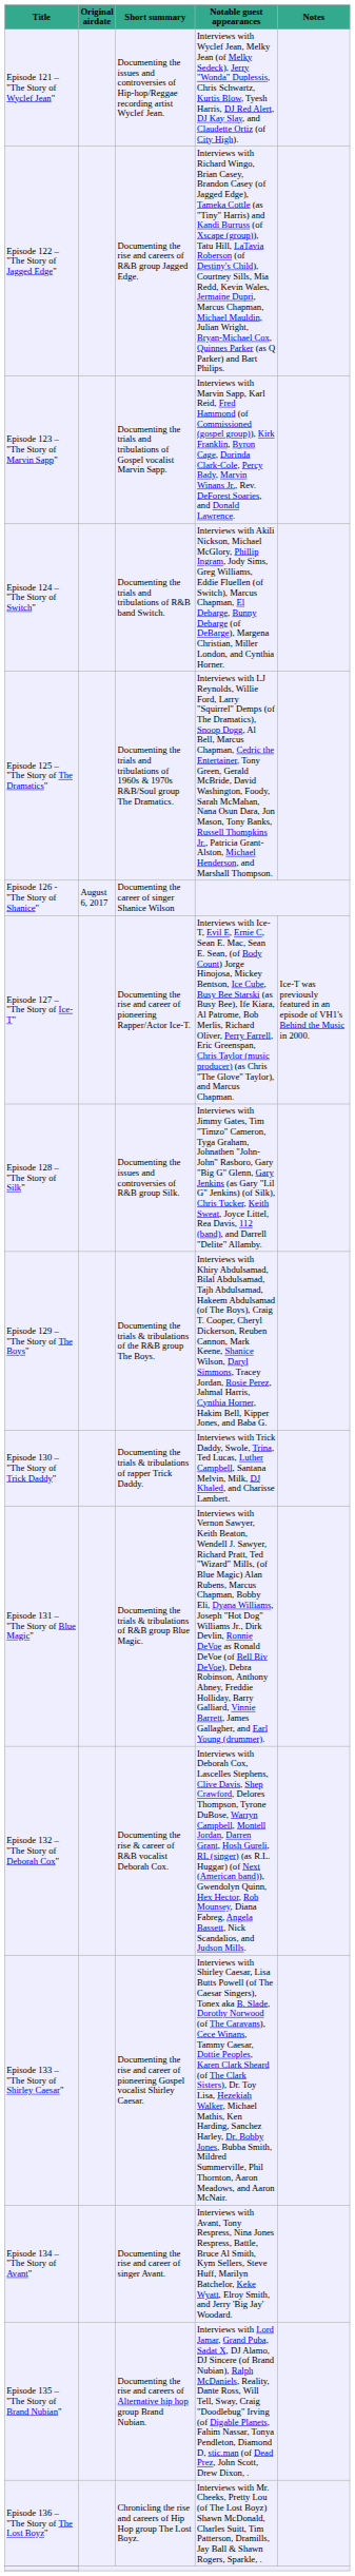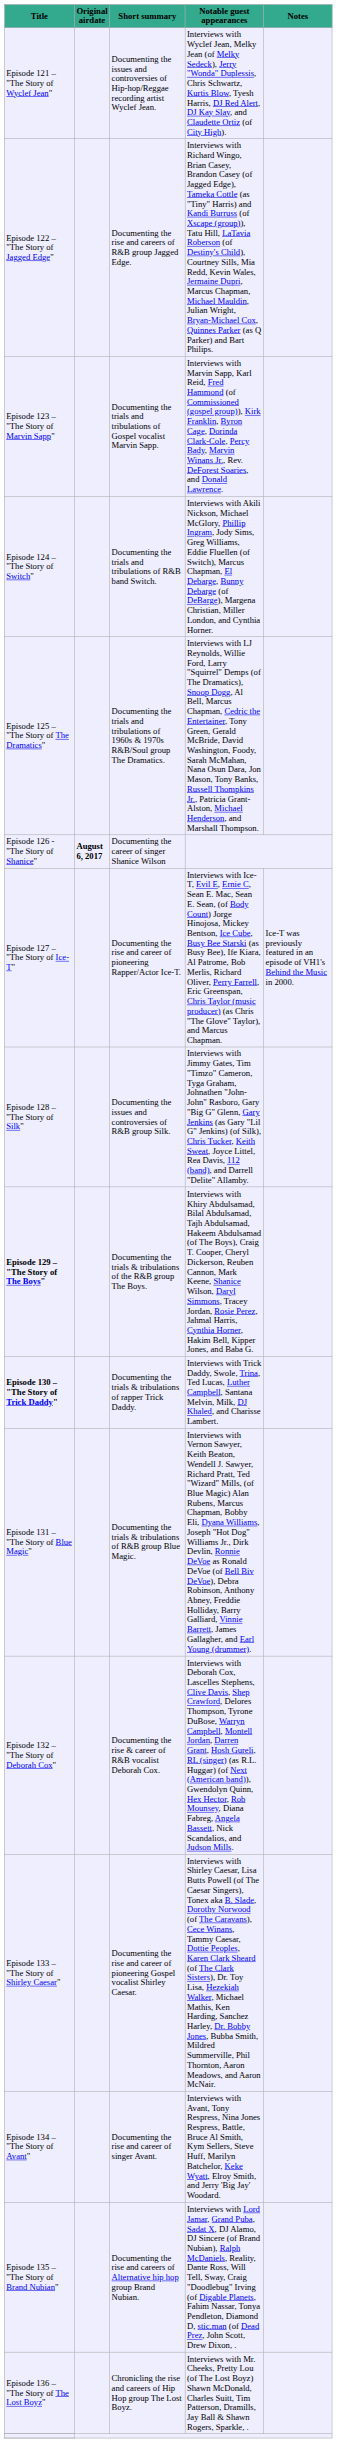Episode 126 - "The Story of Shanice" | Original airdate: normal -> bold
Episode 129 – "The Story of The Boys" | Title: normal -> bold
Episode 130 – "The Story of Trick Daddy" | Title: normal -> bold
